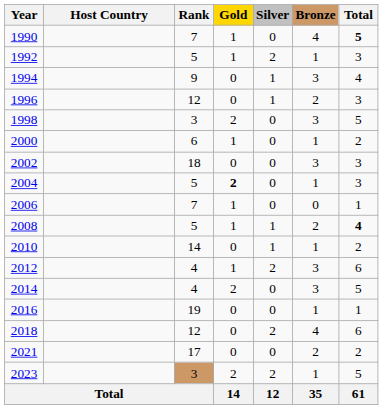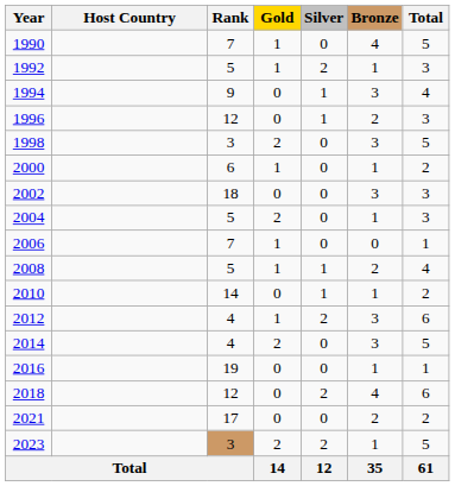1990 | Total: bold -> normal
2004 | Gold: bold -> normal
2008 | Total: bold -> normal
